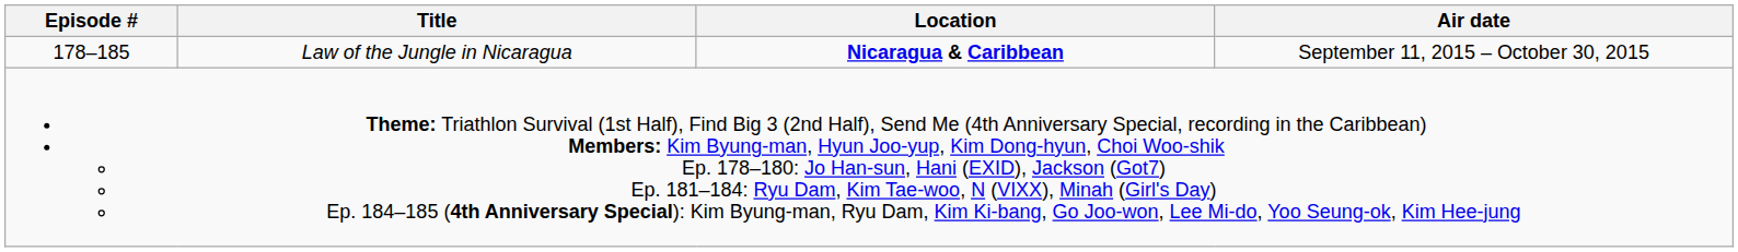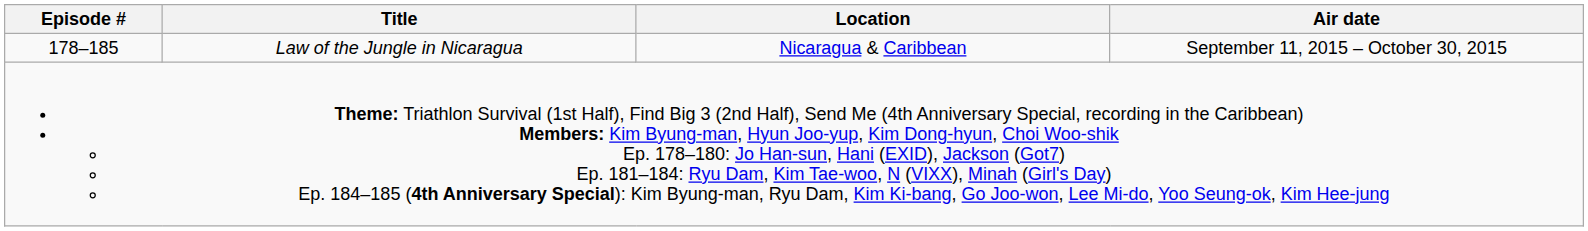178–185 | Location: bold -> normal
